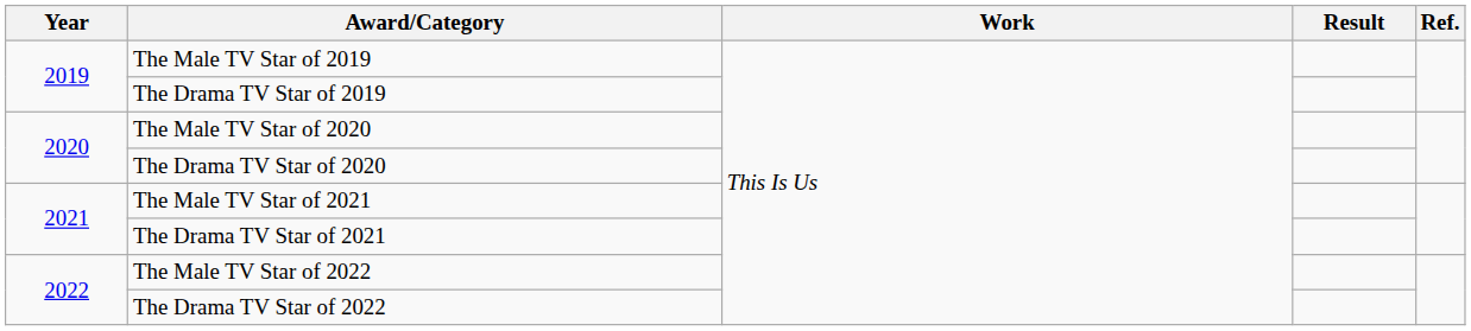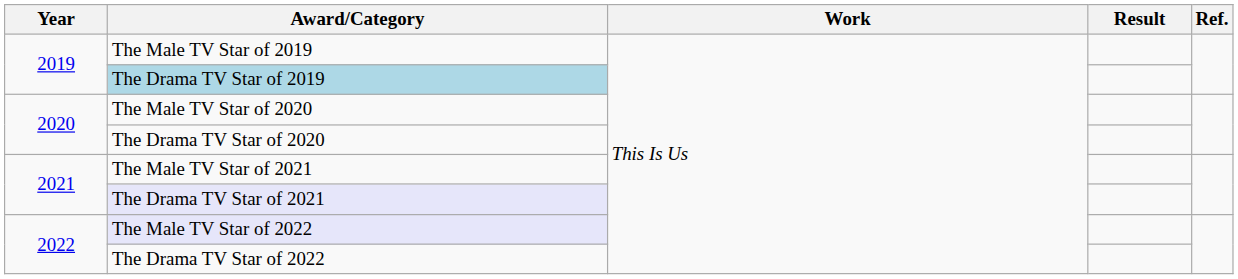The Drama TV Star of 2019 | Award/Category: no background -> lightblue background
The Drama TV Star of 2021 | Award/Category: no background -> lavender background
The Male TV Star of 2022 | Award/Category: no background -> lavender background
